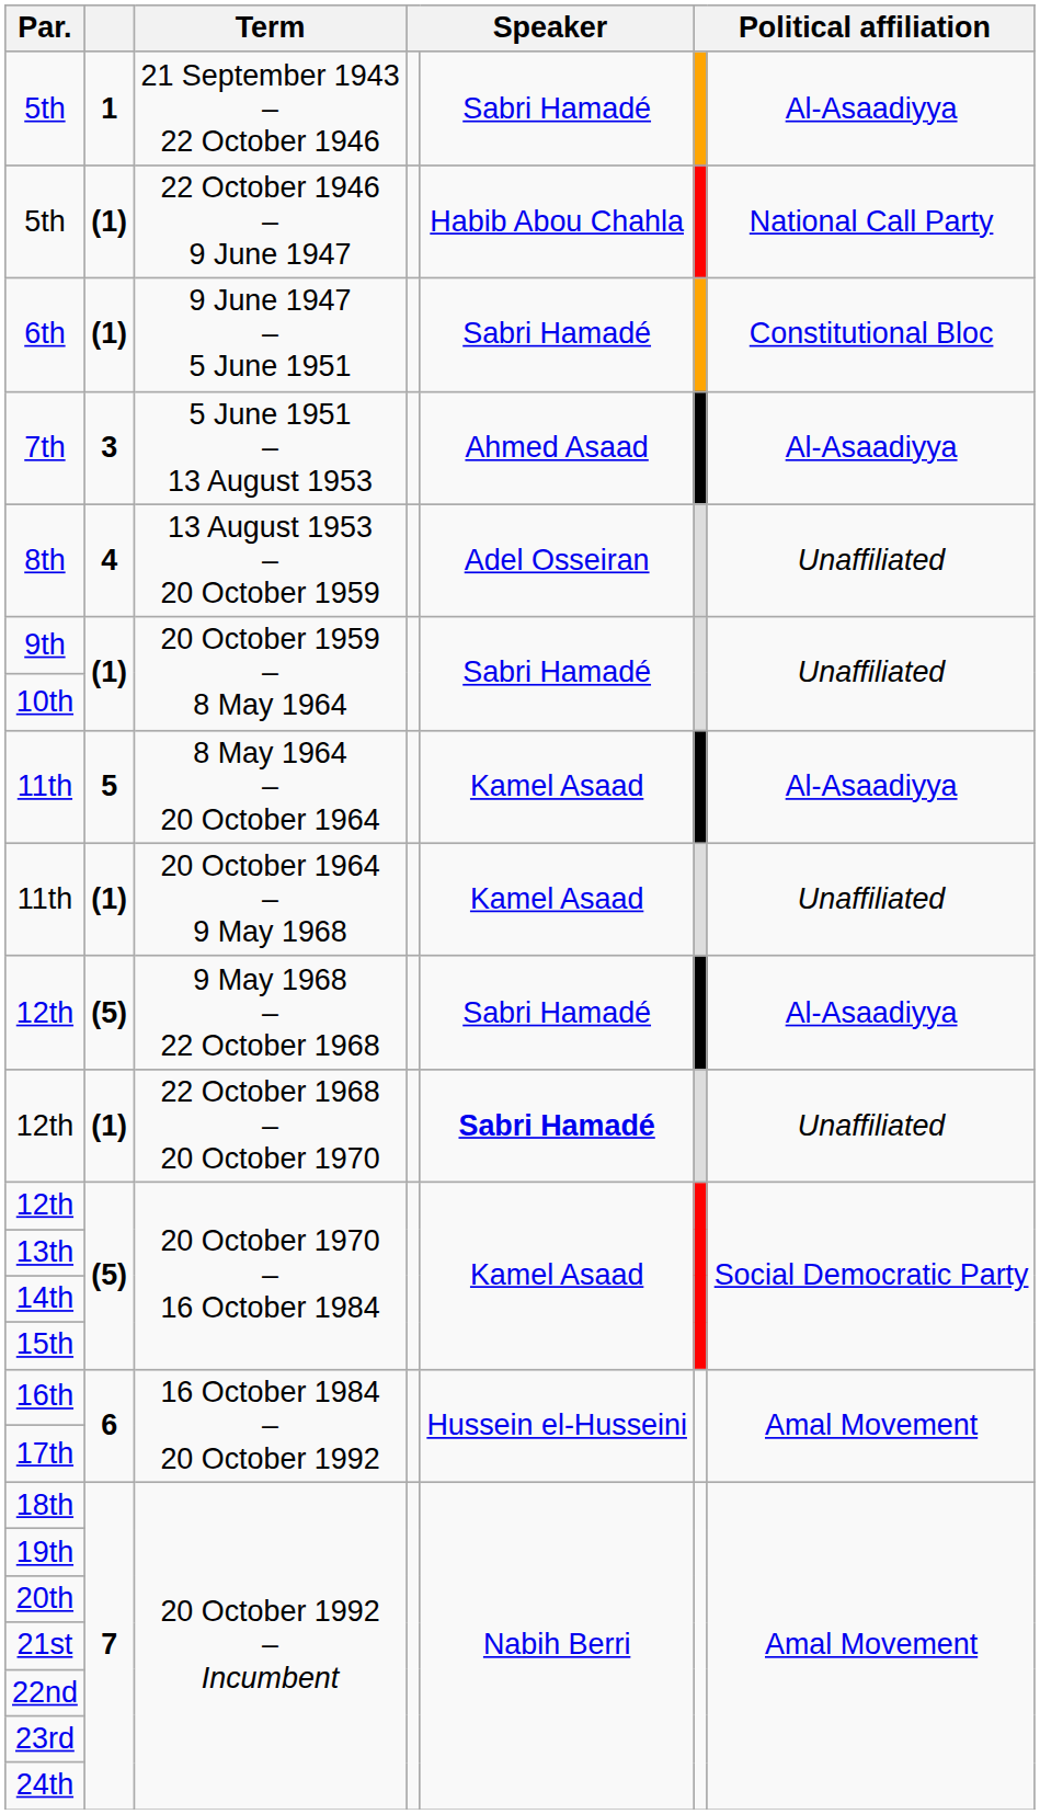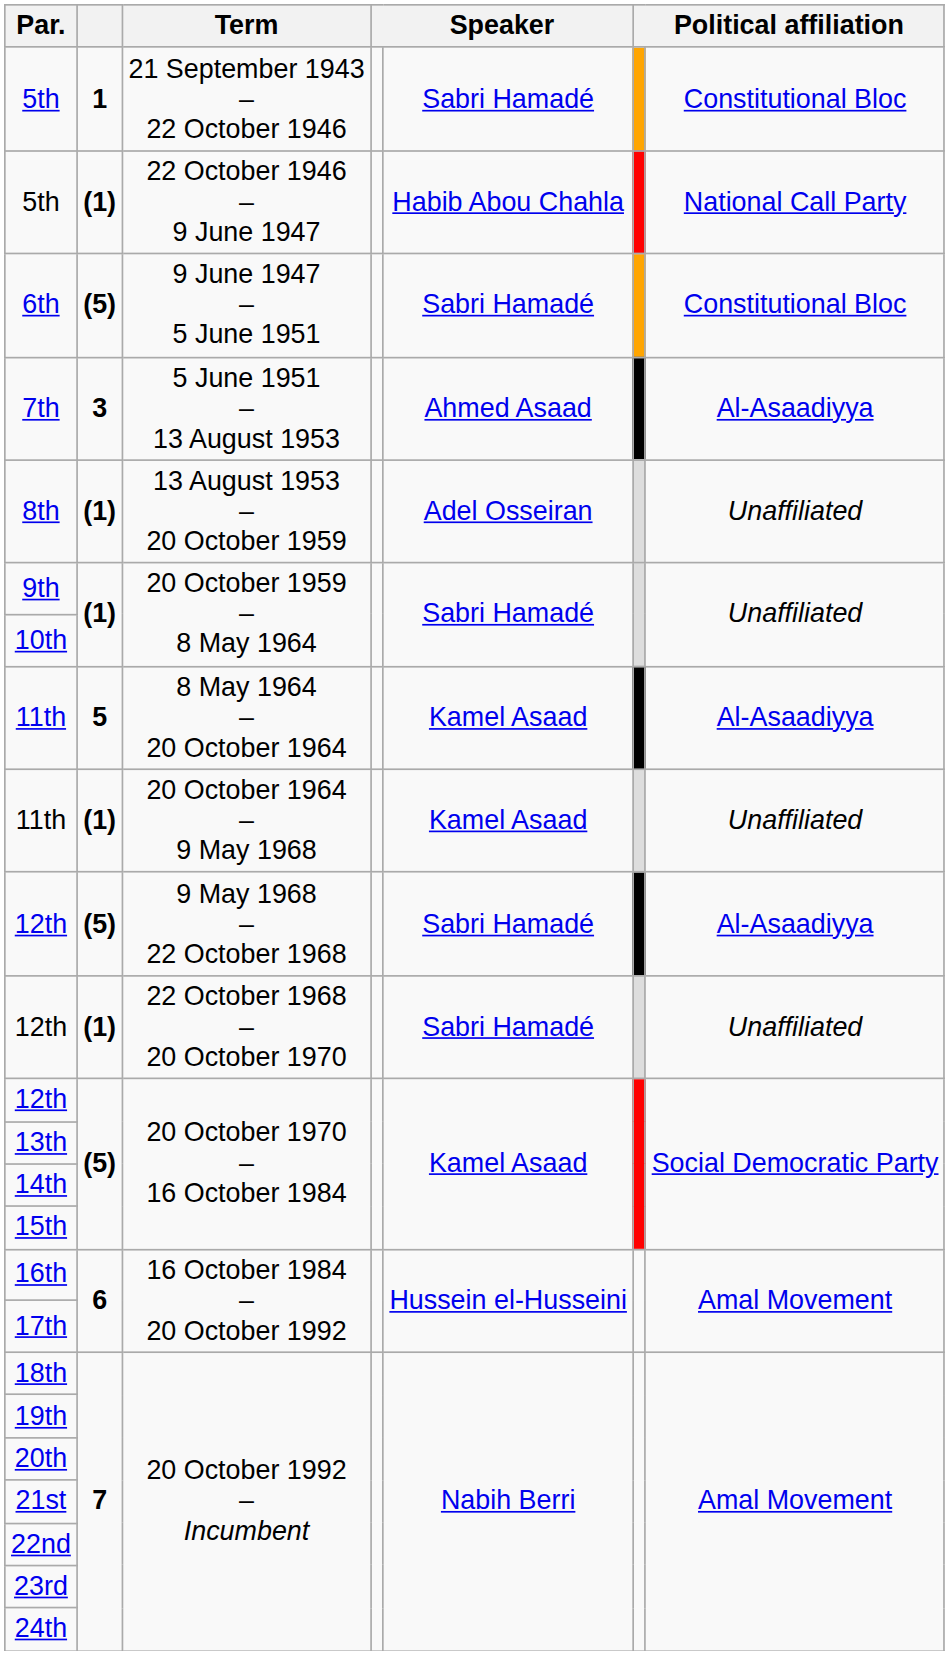5th / 21 September 1943 – 22 October 1946 | column 7: Al-Asaadiyya -> Constitutional Bloc
6th | column 2: (1) -> (5)
8th | column 2: 4 -> (1)
12th / 22 October 1968 – 20 October 1970 | column 5: bold -> normal
